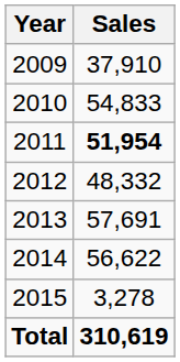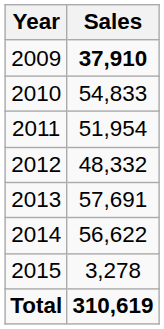2009 | Sales: normal -> bold
2011 | Sales: bold -> normal
